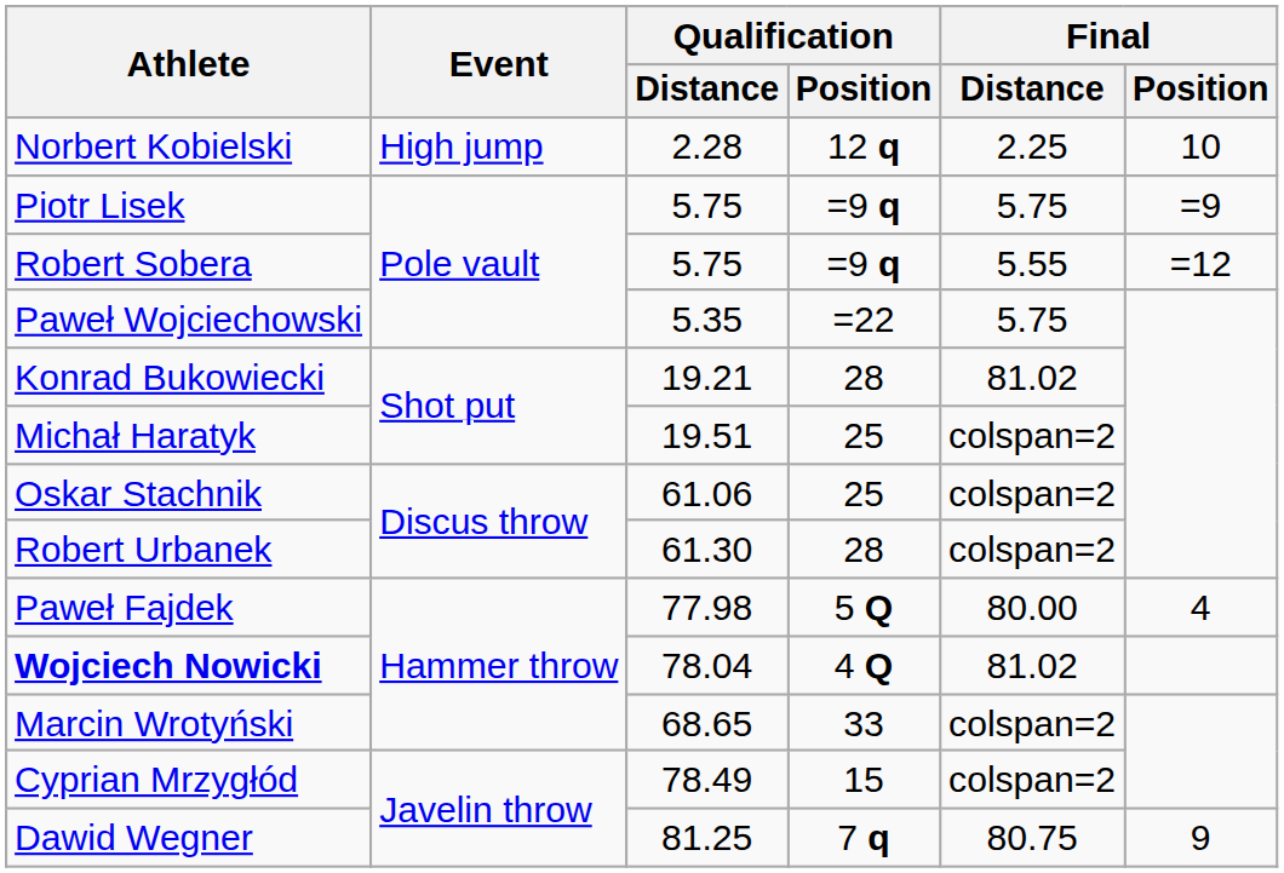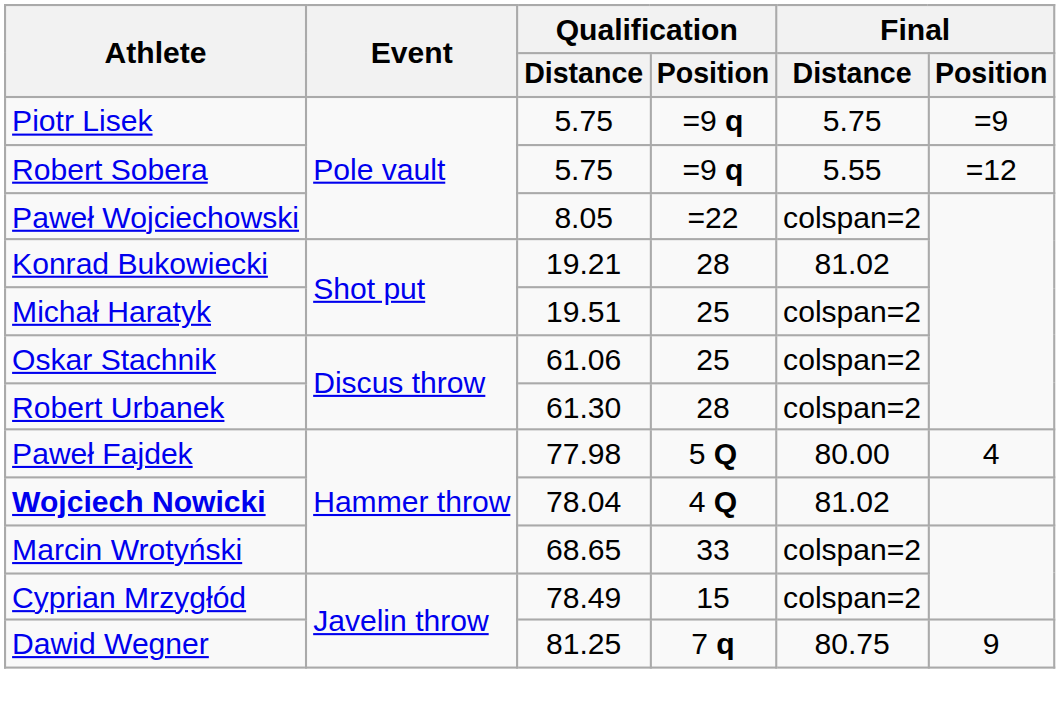- row: Norbert Kobielski | High jump | 2.28 | 12 q | 2.25 | 10
Paweł Wojciechowski | Qualification / Distance: 5.35 -> 8.05
Paweł Wojciechowski | Final / Distance: 5.75 -> colspan=2
